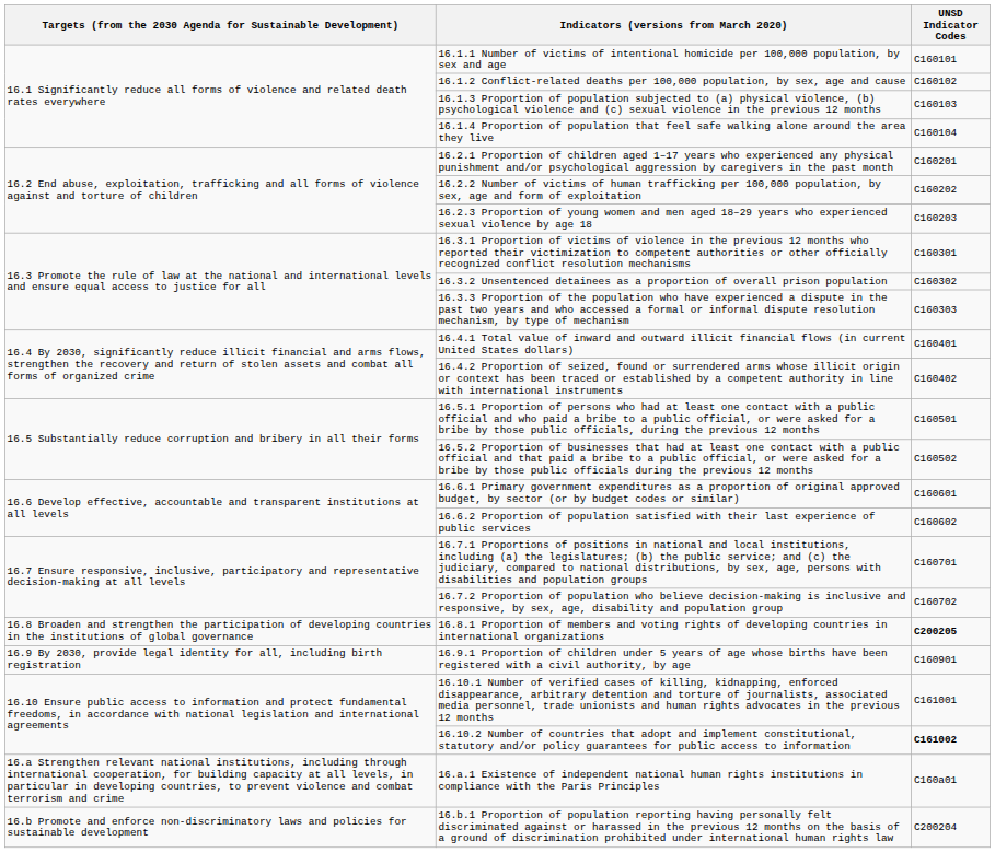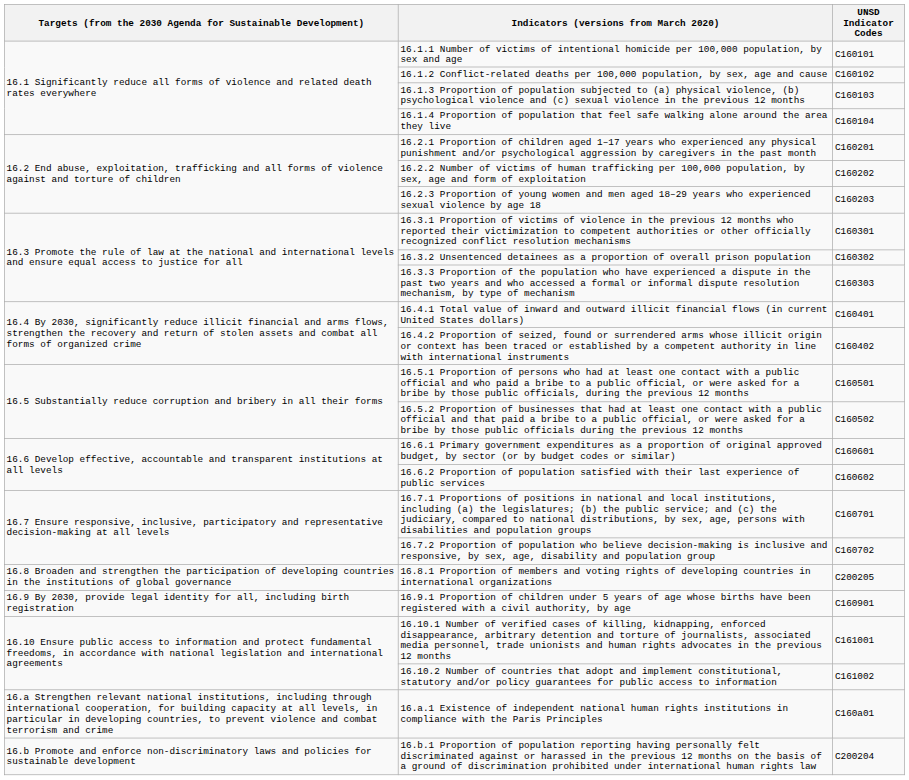row 20 | UNSD Indicator Codes: bold -> normal
row 23 | UNSD Indicator Codes: bold -> normal
